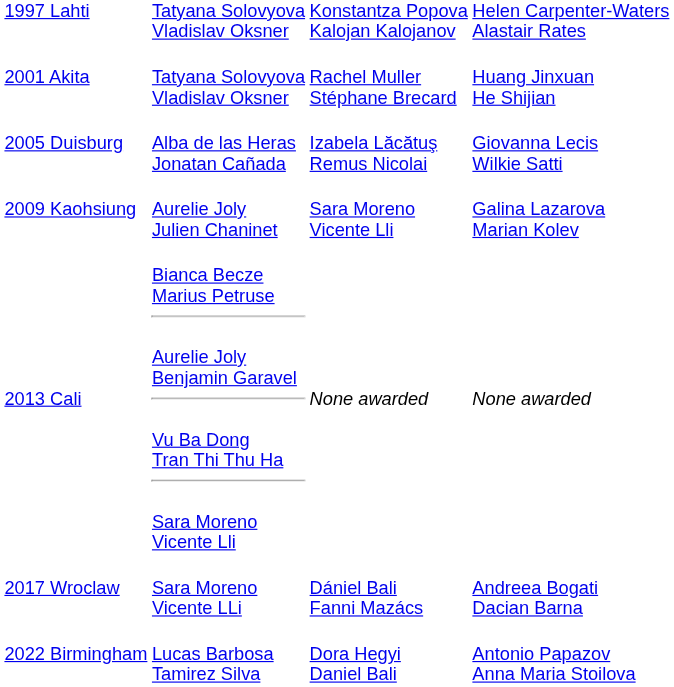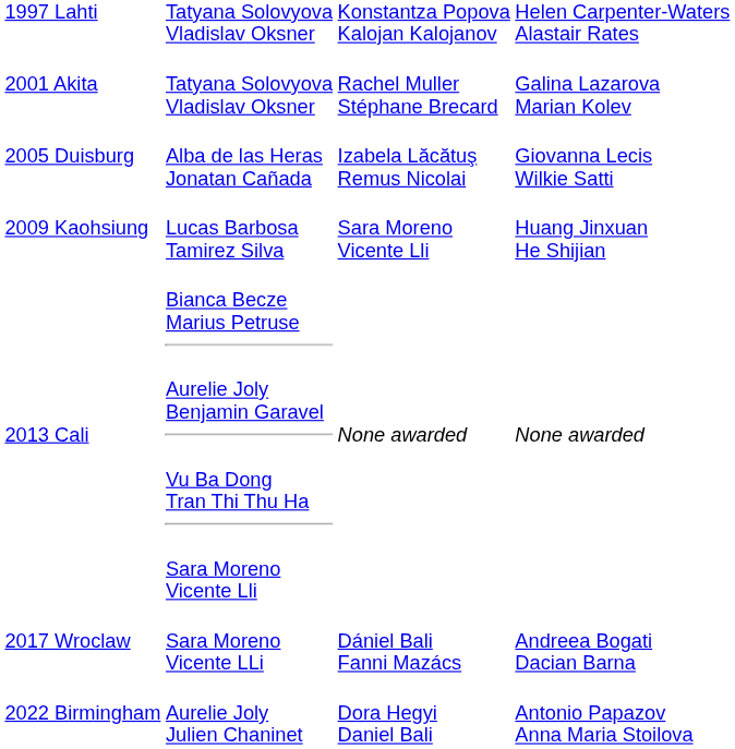2001 Akita | column 4: Huang Jinxuan He Shijian -> Galina Lazarova Marian Kolev
2009 Kaohsiung | column 2: Aurelie Joly Julien Chaninet -> Lucas Barbosa Tamirez Silva
2009 Kaohsiung | column 4: Galina Lazarova Marian Kolev -> Huang Jinxuan He Shijian
2022 Birmingham | column 2: Lucas Barbosa Tamirez Silva -> Aurelie Joly Julien Chaninet
